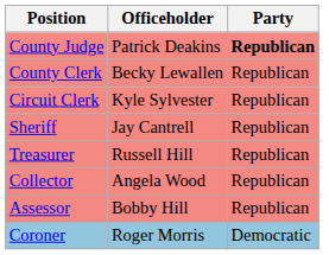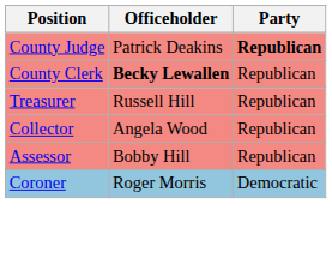County Clerk | Officeholder: normal -> bold
- row: Circuit Clerk | Kyle Sylvester | Republican
- row: Sheriff | Jay Cantrell | Republican
